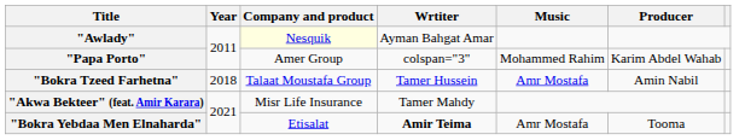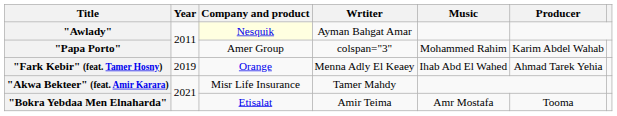- row: "Bokra Tzeed Farhetna" | 2018 | Talaat Moustafa Group | Tamer Hussein | Amr Mostafa | Amin Nabil
+ row: "Fark Kebir" (feat. Tamer Hosny) | 2019 | Orange | Menna Adly El Keaey | Ihab Abd El Wahed | Ahmad Tarek Yehia
"Bokra Yebdaa Men Elnaharda" | Wrtiter: bold -> normal
